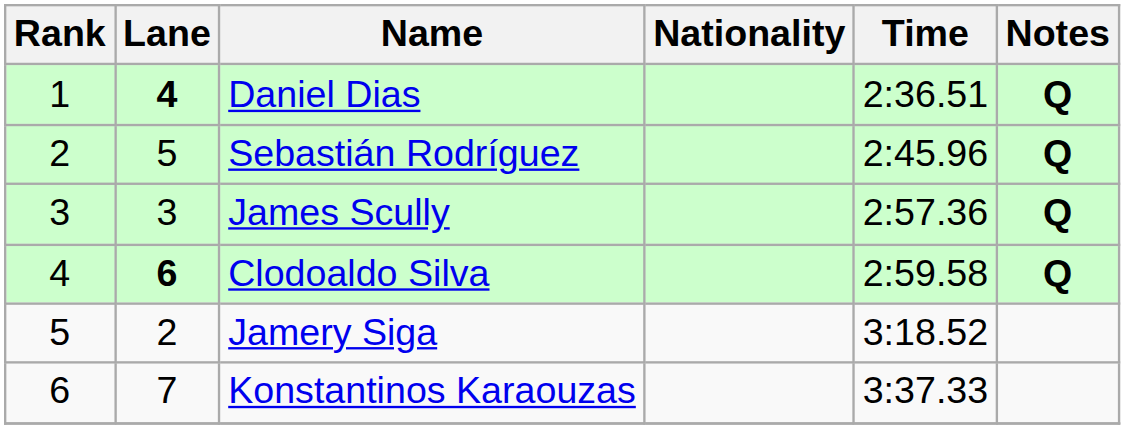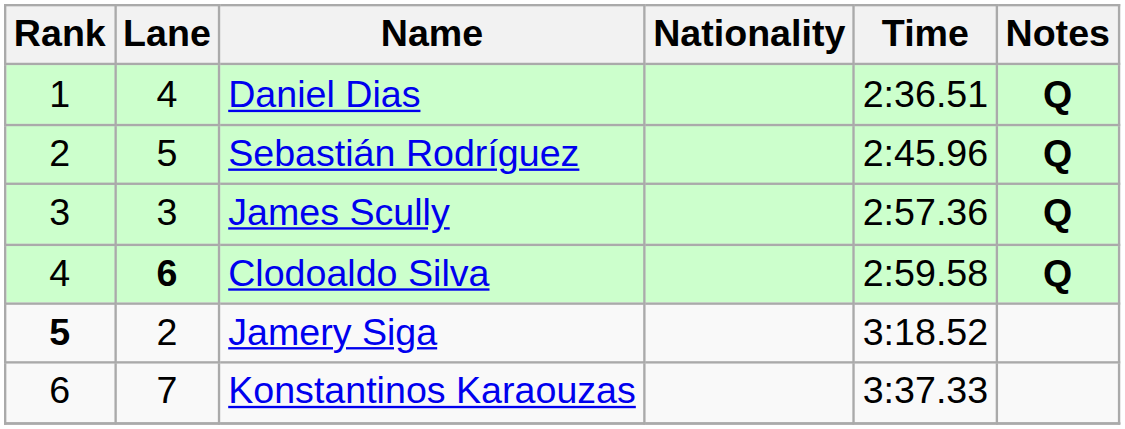Daniel Dias | Lane: bold -> normal
Jamery Siga | Rank: normal -> bold
